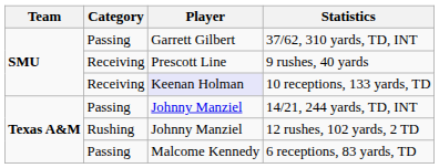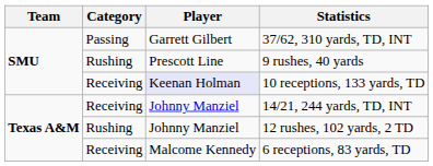9 rushes, 40 yards | Category: Receiving -> Rushing
14/21, 244 yards, TD, INT | Category: Passing -> Receiving
6 receptions, 83 yards, TD | Category: Passing -> Receiving
